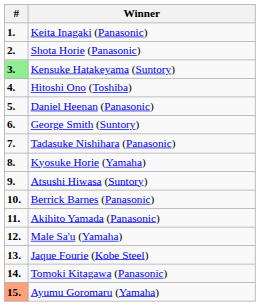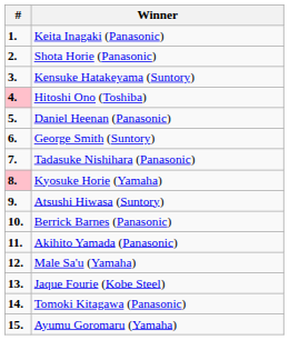Kensuke Hatakeyama (Suntory) | #: lightgreen background -> no background
Hitoshi Ono (Toshiba) | #: no background -> pink background
Kyosuke Horie (Yamaha) | #: no background -> pink background
Ayumu Goromaru (Yamaha) | #: lightsalmon background -> no background
